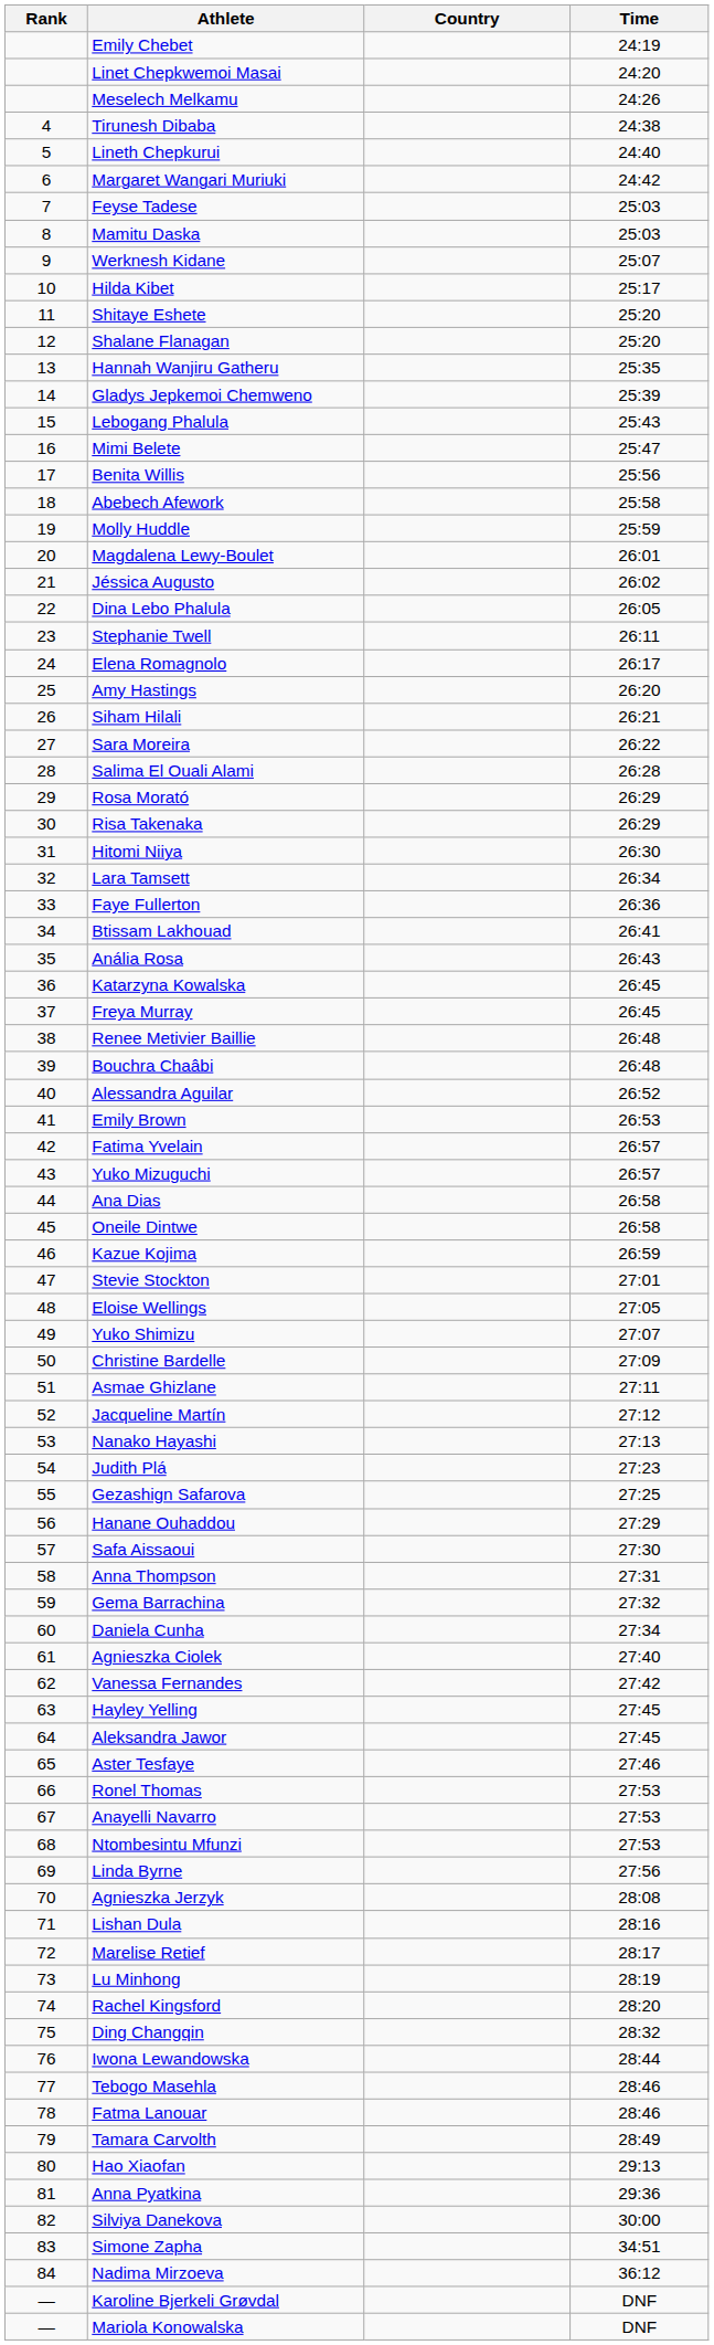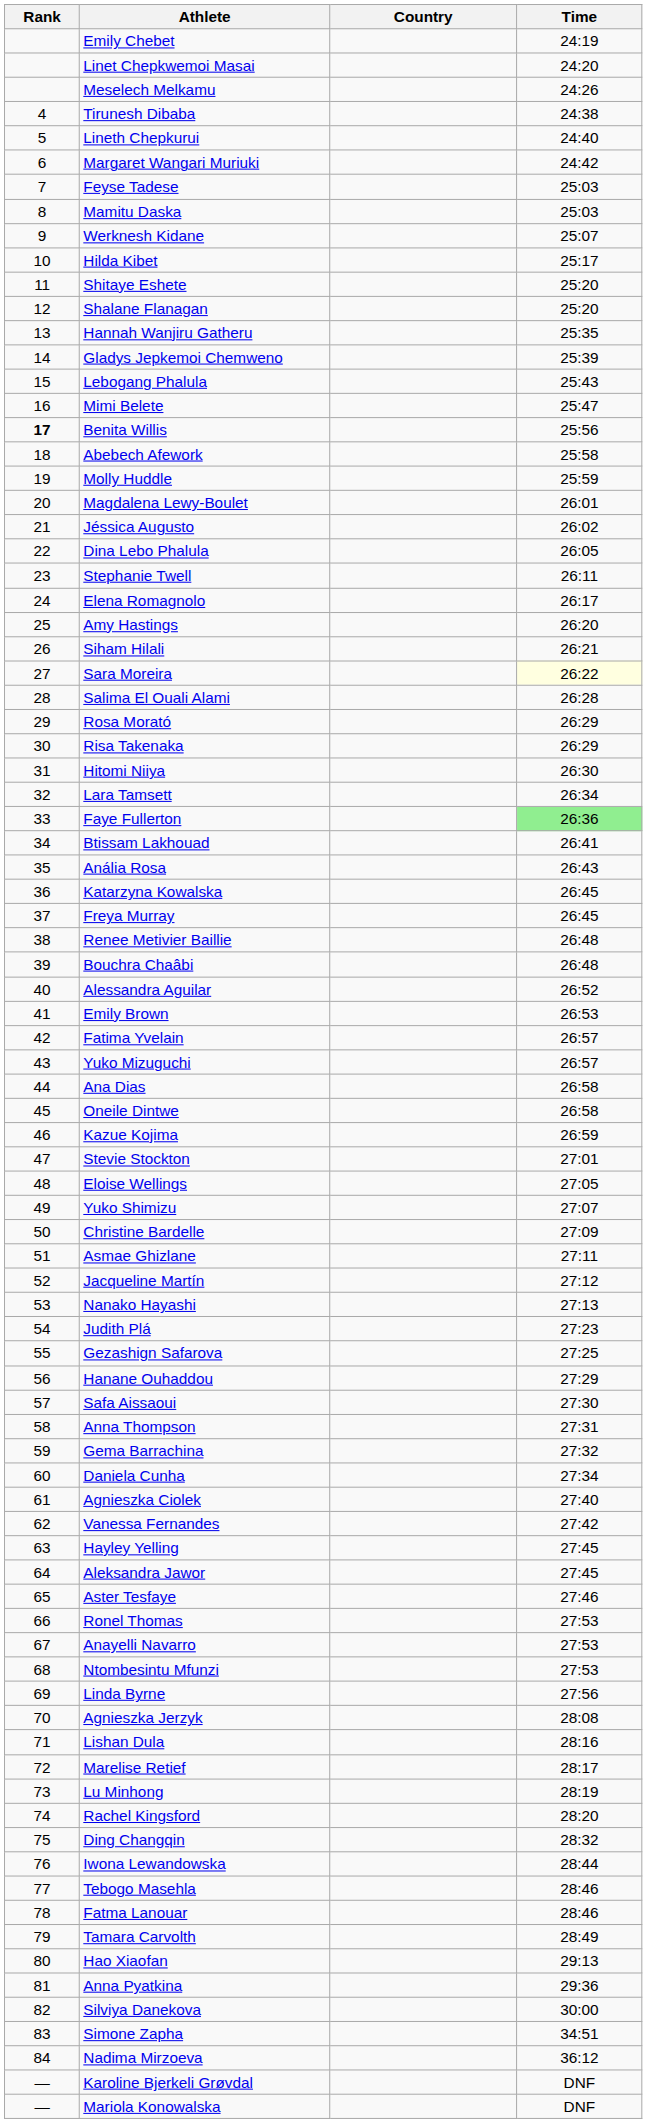Benita Willis | Rank: normal -> bold
Sara Moreira | Time: no background -> lightyellow background
Faye Fullerton | Time: no background -> lightgreen background
